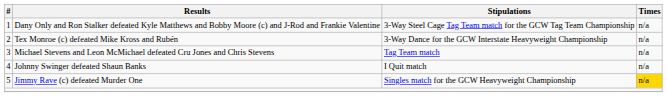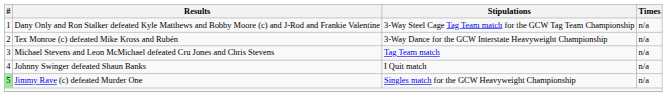Jimmy Rave (c) defeated Murder One | #: no background -> lightgreen background
Jimmy Rave (c) defeated Murder One | Times: gold background -> no background
